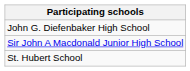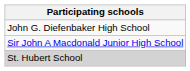row 4 | column 1: no background -> lightgrey background
